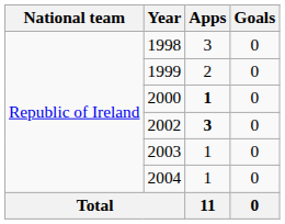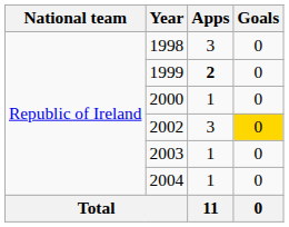1999 | Apps: normal -> bold
2000 | Apps: bold -> normal
2002 | Apps: bold -> normal
2002 | Goals: no background -> gold background
